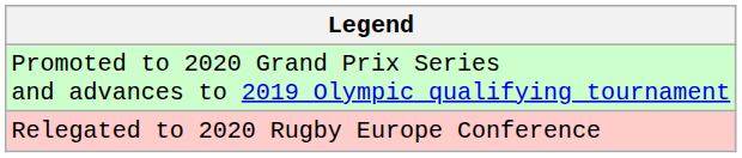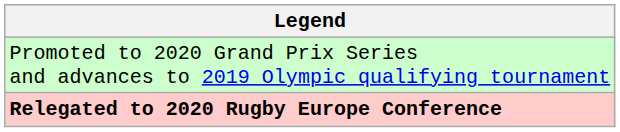row 3 | column 1: normal -> bold
